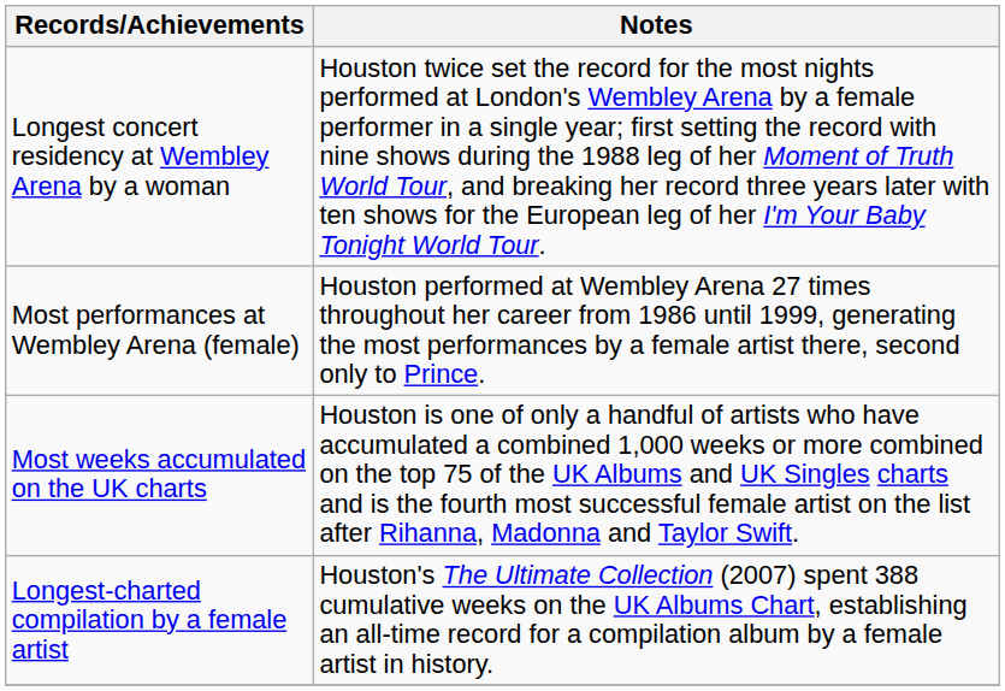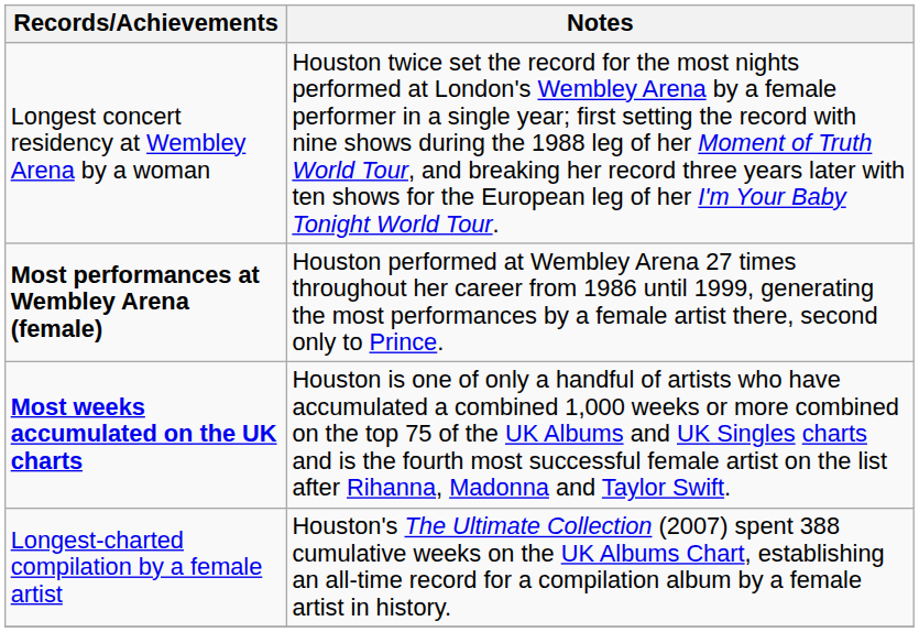Most performances at Wembley Arena (female) | Records/Achievements: normal -> bold
Most weeks accumulated on the UK charts | Records/Achievements: normal -> bold
